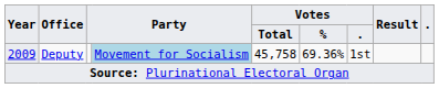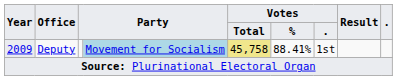2009 | Votes / Total: no background -> khaki background
2009 | Votes / %: 69.36% -> 88.41%
